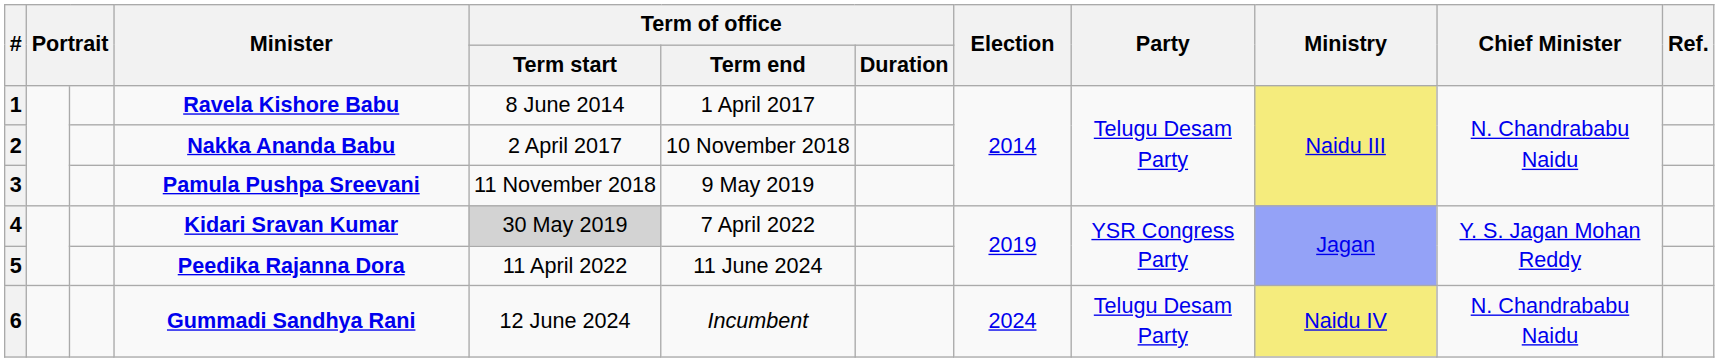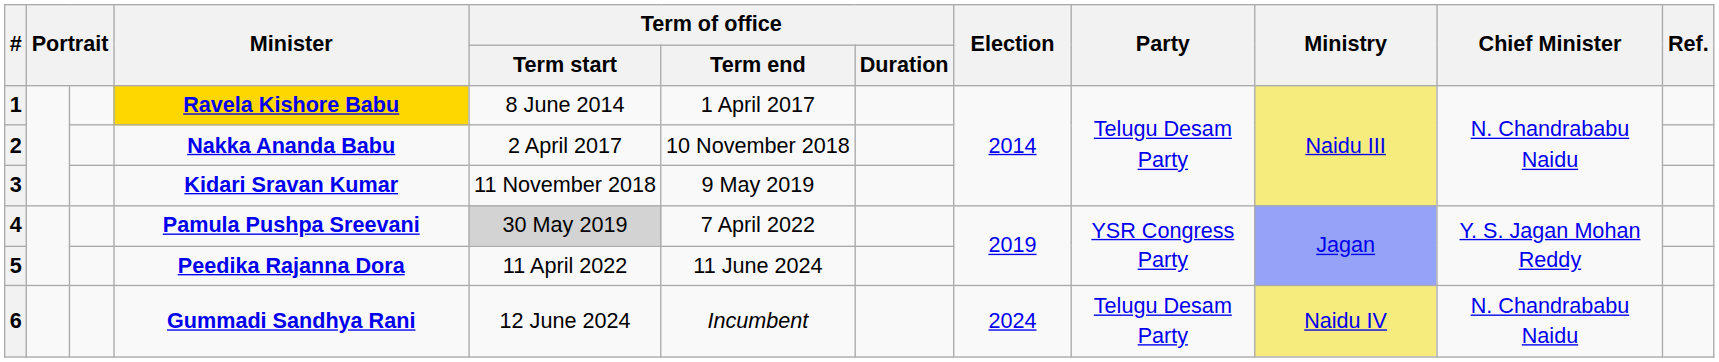1 | Minister: no background -> gold background
3 | Minister: Pamula Pushpa Sreevani -> Kidari Sravan Kumar
4 | Minister: Kidari Sravan Kumar -> Pamula Pushpa Sreevani
